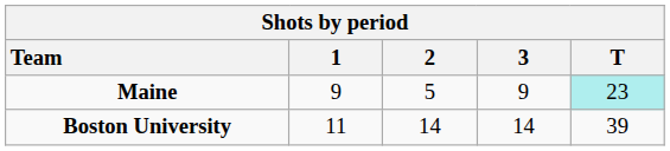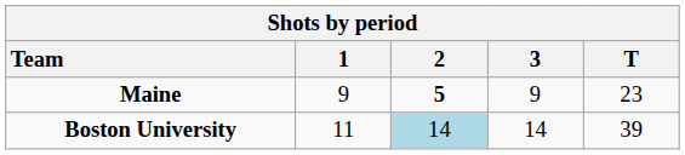Maine | 2: normal -> bold
Maine | T: paleturquoise background -> no background
Boston University | 2: no background -> lightblue background
